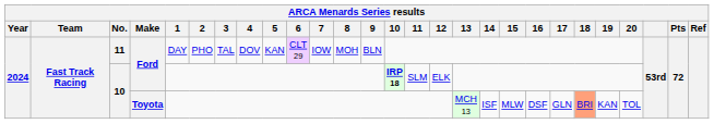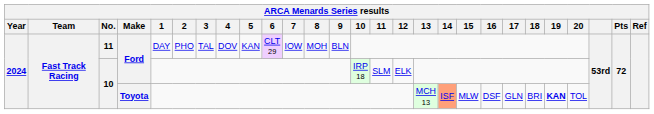10 / Ford | 10: bold -> normal
10 / Toyota | 14: no background -> lightsalmon background
10 / Toyota | 18: lightsalmon background -> no background
10 / Toyota | 19: normal -> bold
